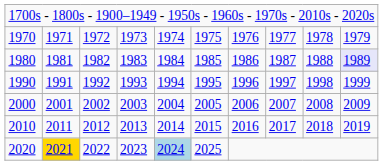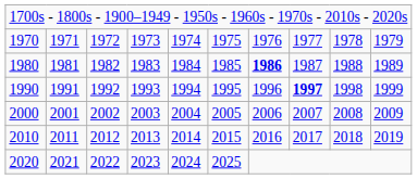1980 | column 7: normal -> bold
1980 | column 10: lavender background -> no background
1990 | column 8: normal -> bold
2020 | column 2: gold background -> no background
2020 | column 5: lightblue background -> no background
